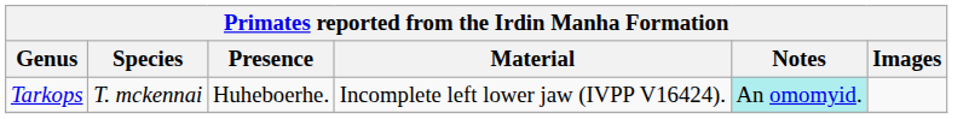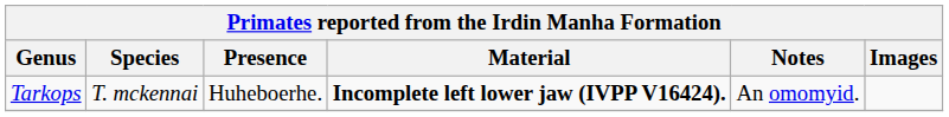Tarkops | Material: normal -> bold
Tarkops | Notes: paleturquoise background -> no background
